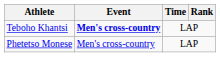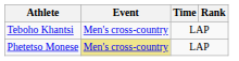Teboho Khantsi | Event: bold -> normal
Phetetso Monese | Event: no background -> khaki background
